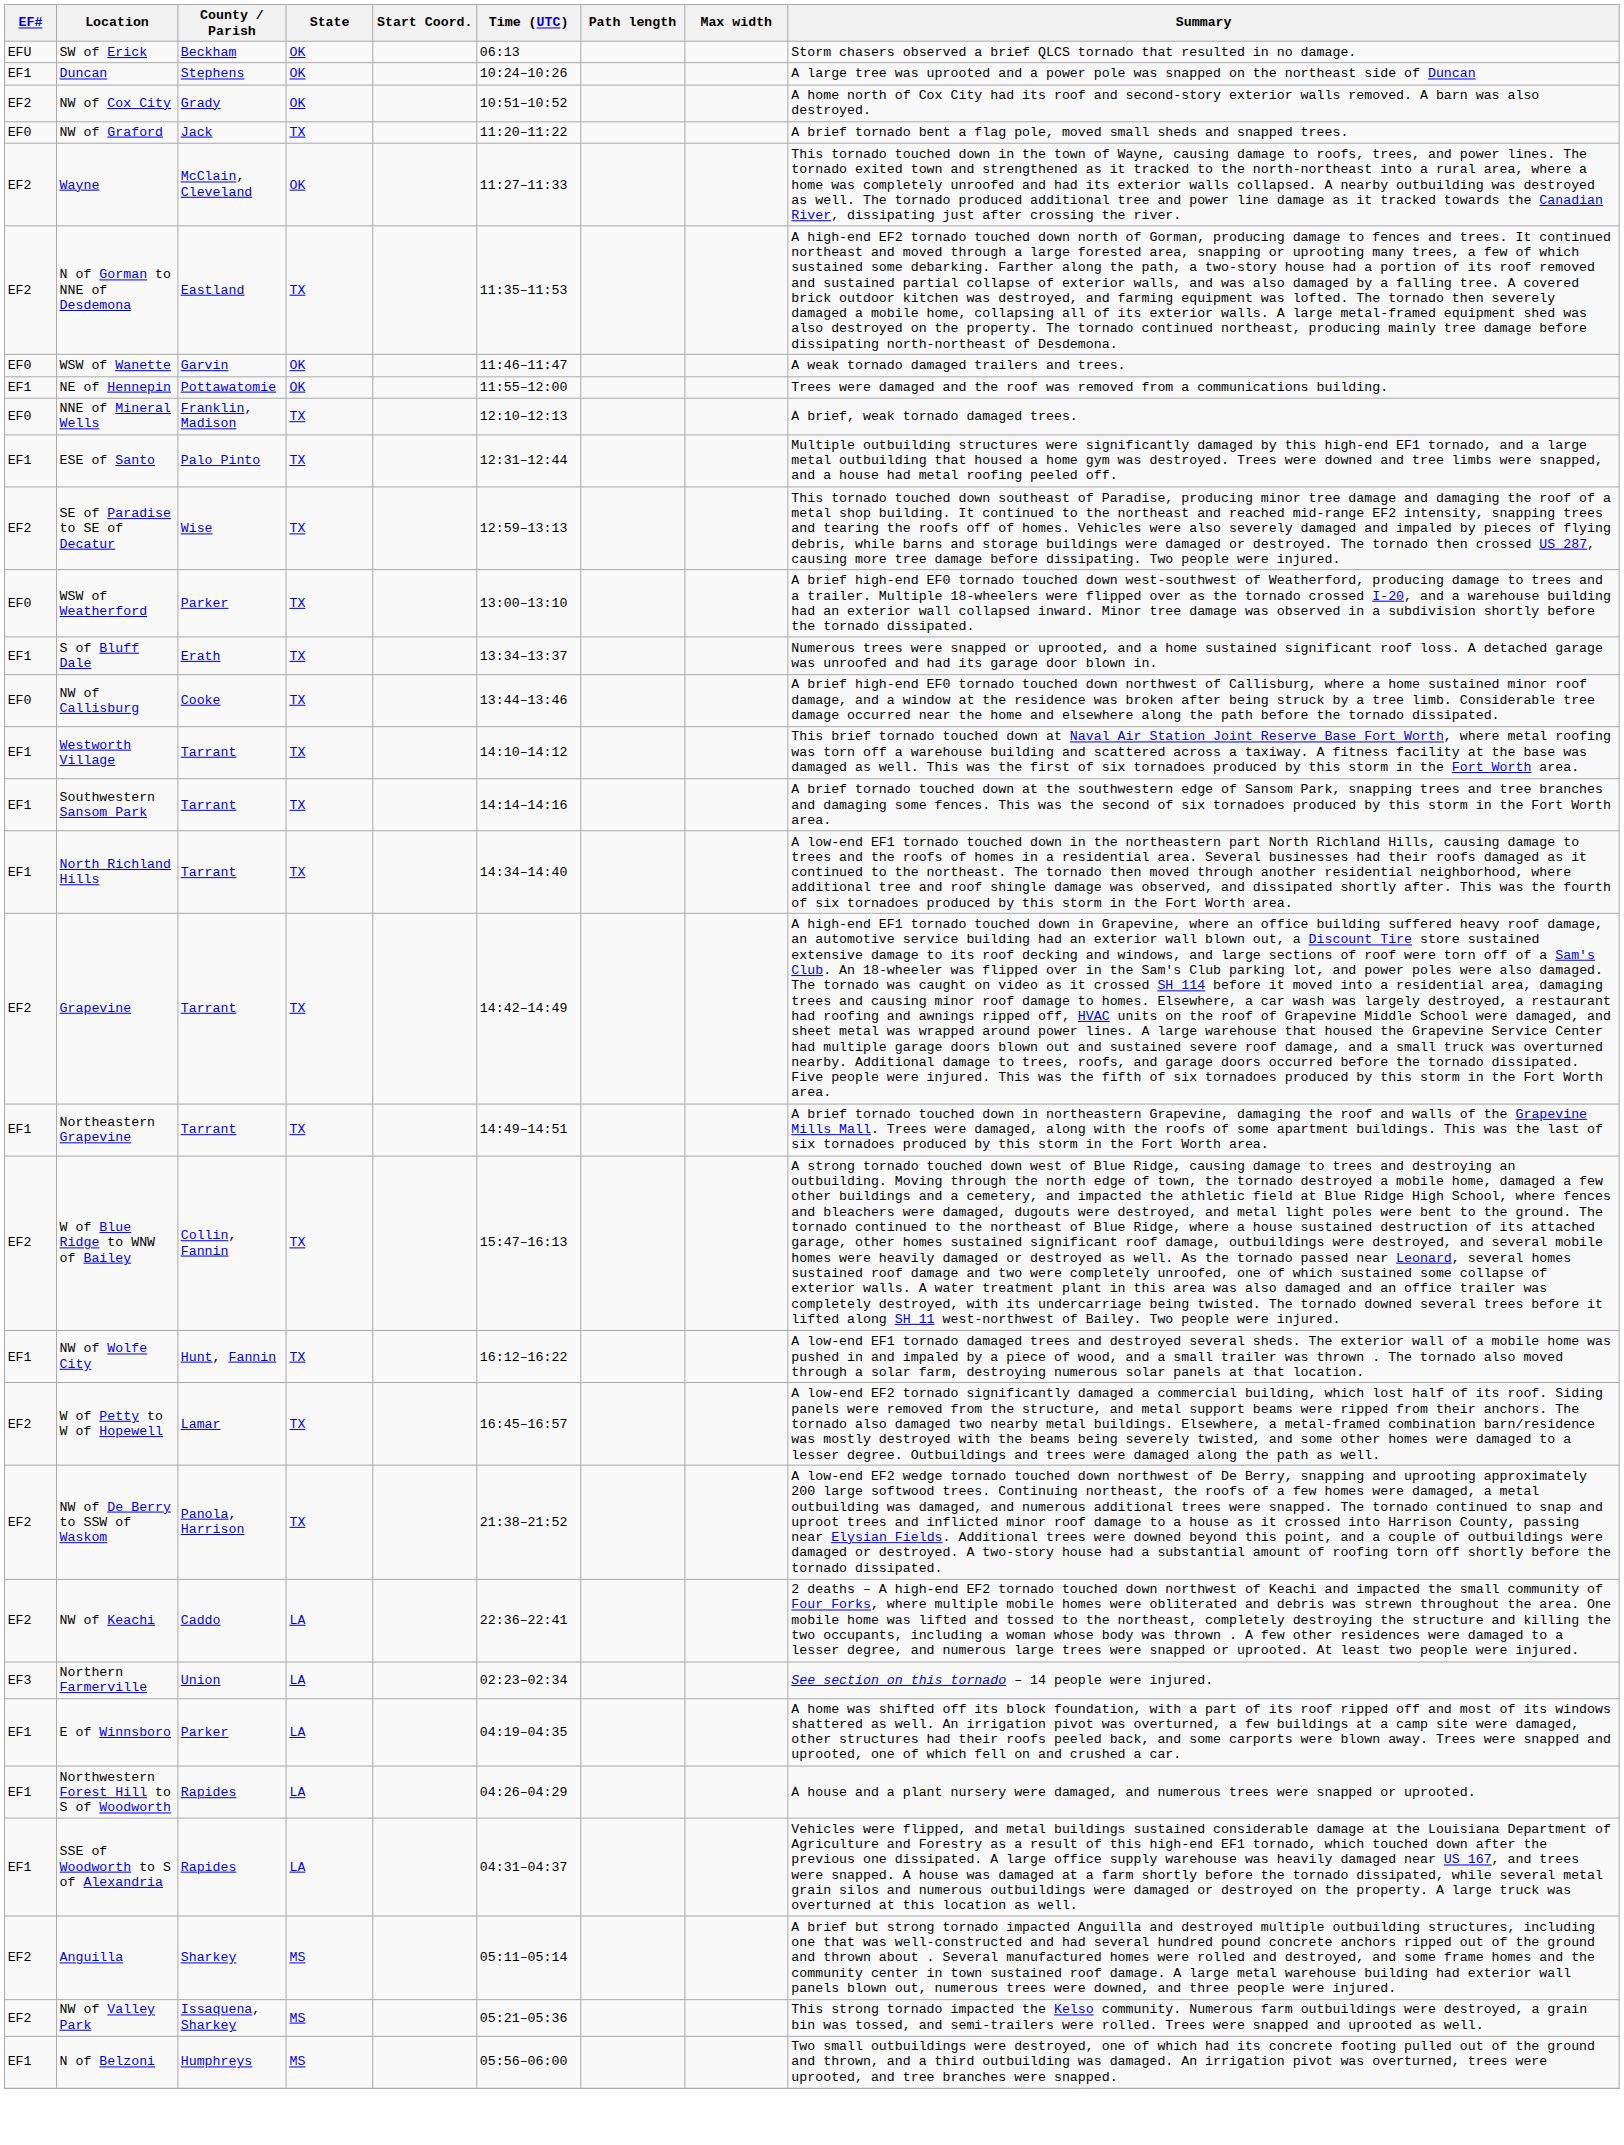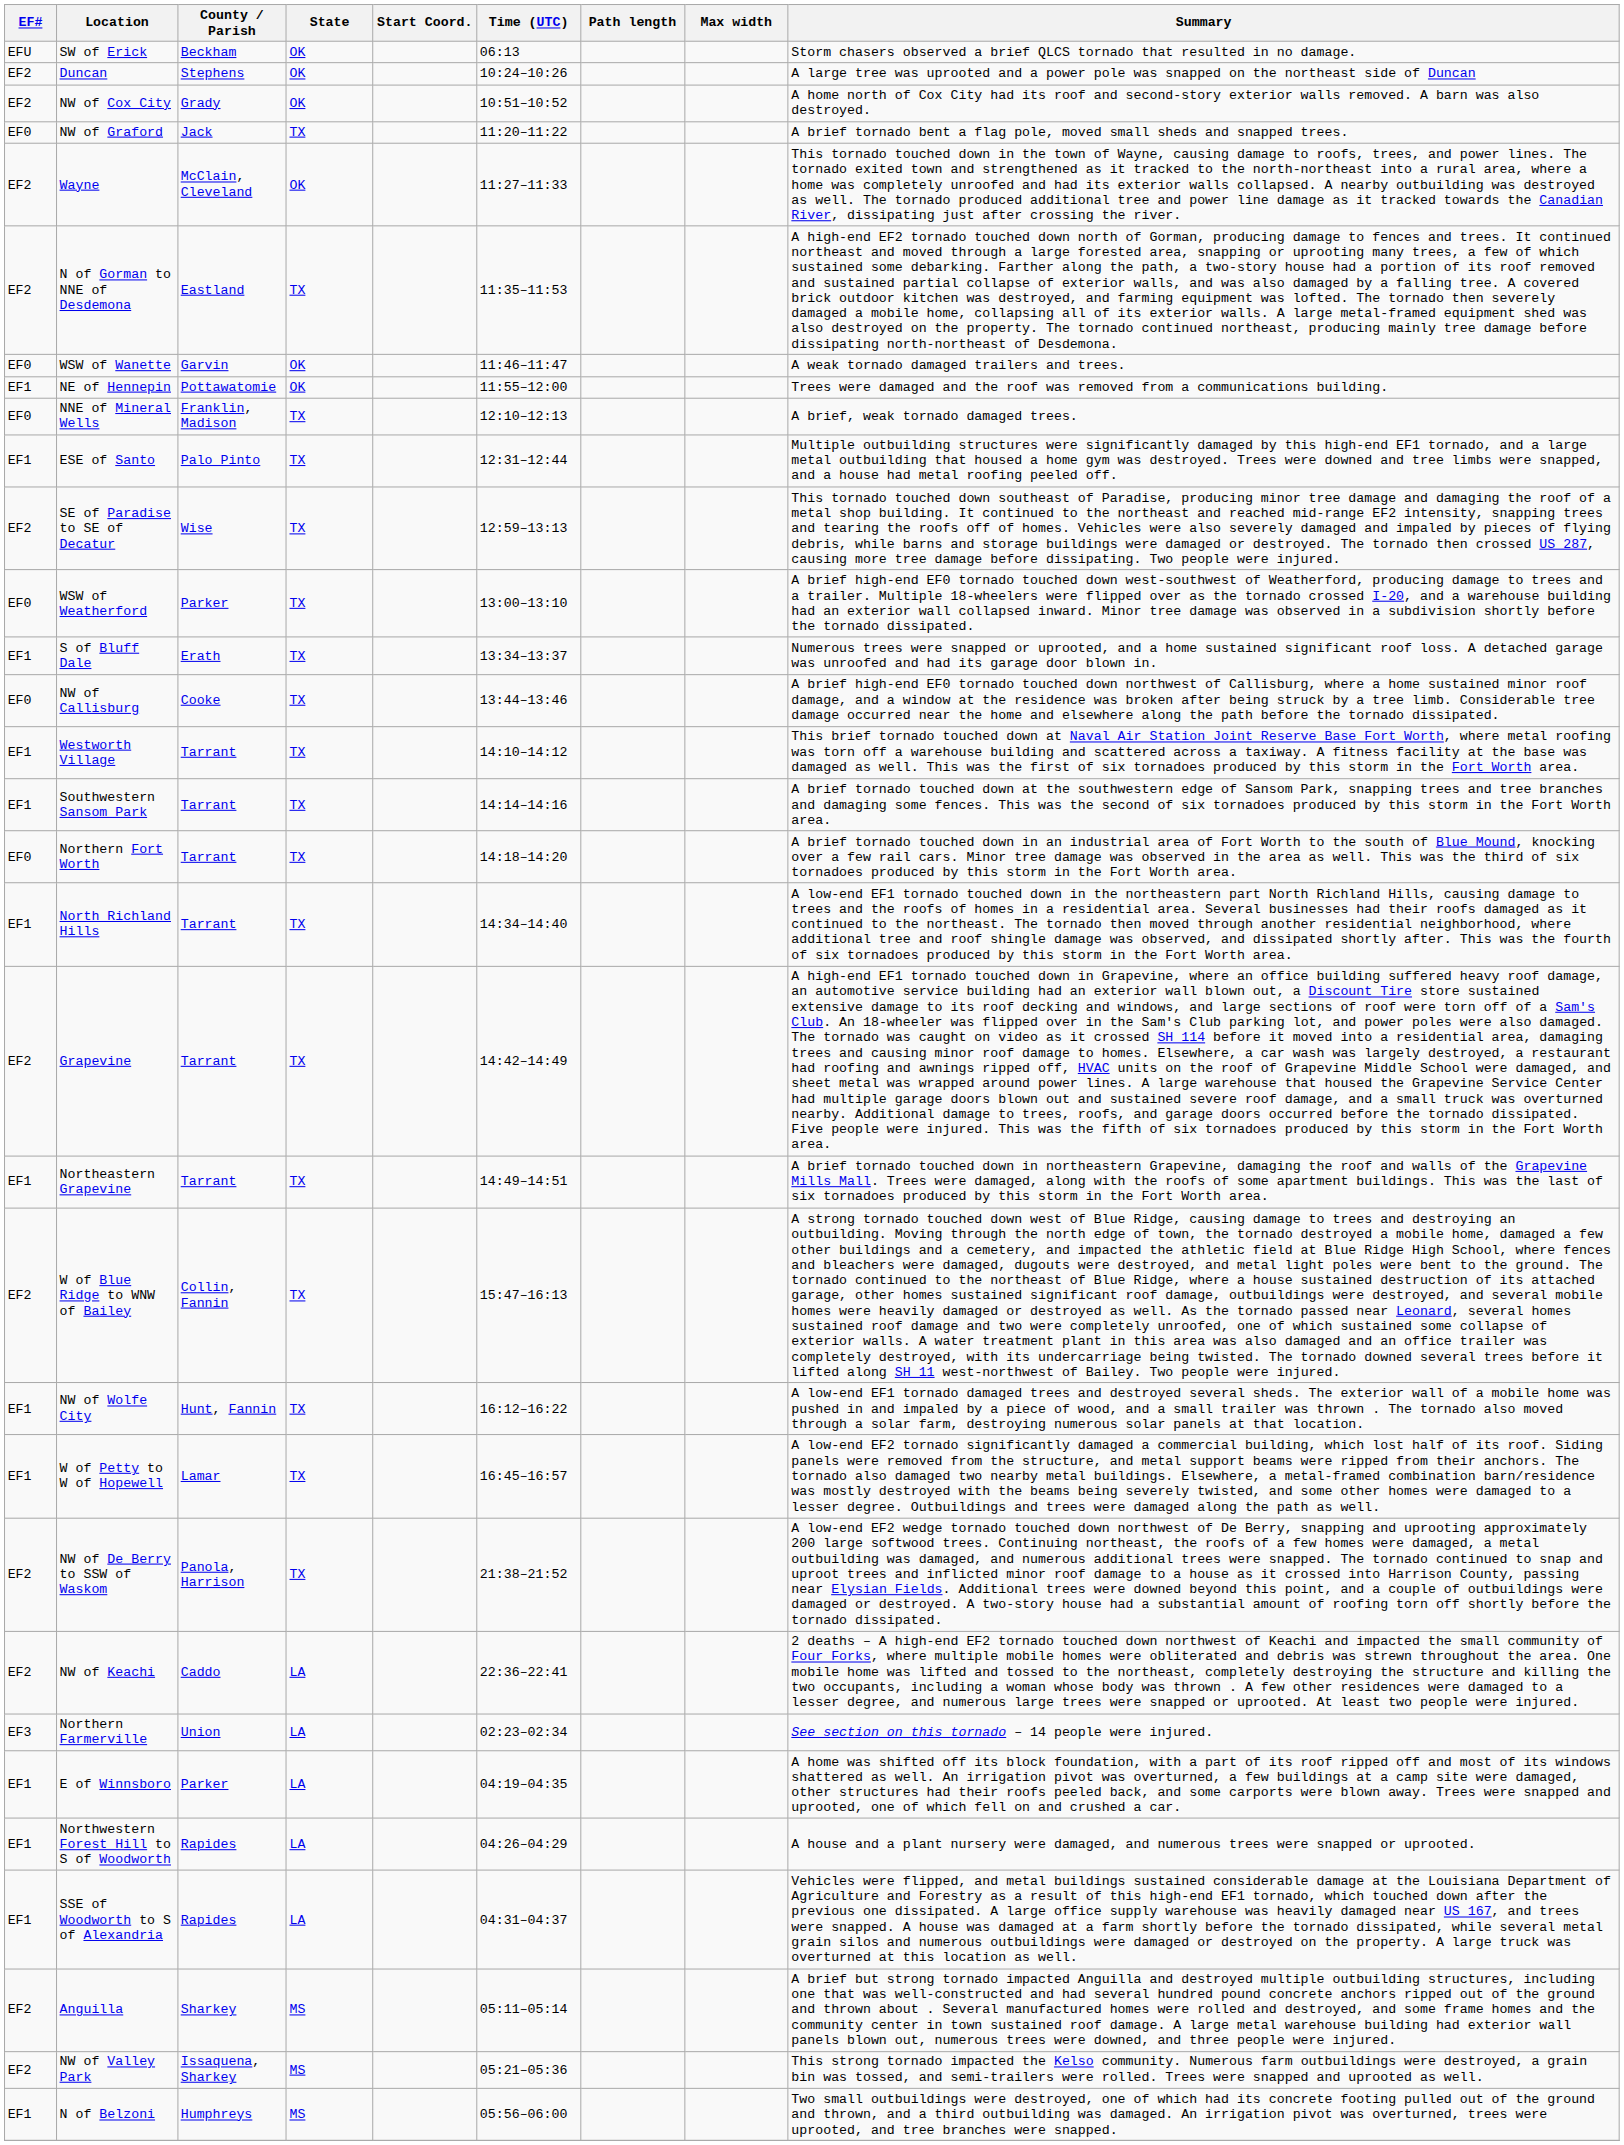Duncan | EF#: EF1 -> EF2
+ row: EF0 | Northern Fort Worth | Tarrant | TX | 14:18–14:20 | A brief tornado touched down in an industrial area of Fort Worth to the south of Blue Mound, knocking over a few rail cars. Minor tree damage was observed in the area as well. This was the third of six tornadoes produced by this storm in the Fort Worth area.
W of Petty to W of Hopewell | EF#: EF2 -> EF1
